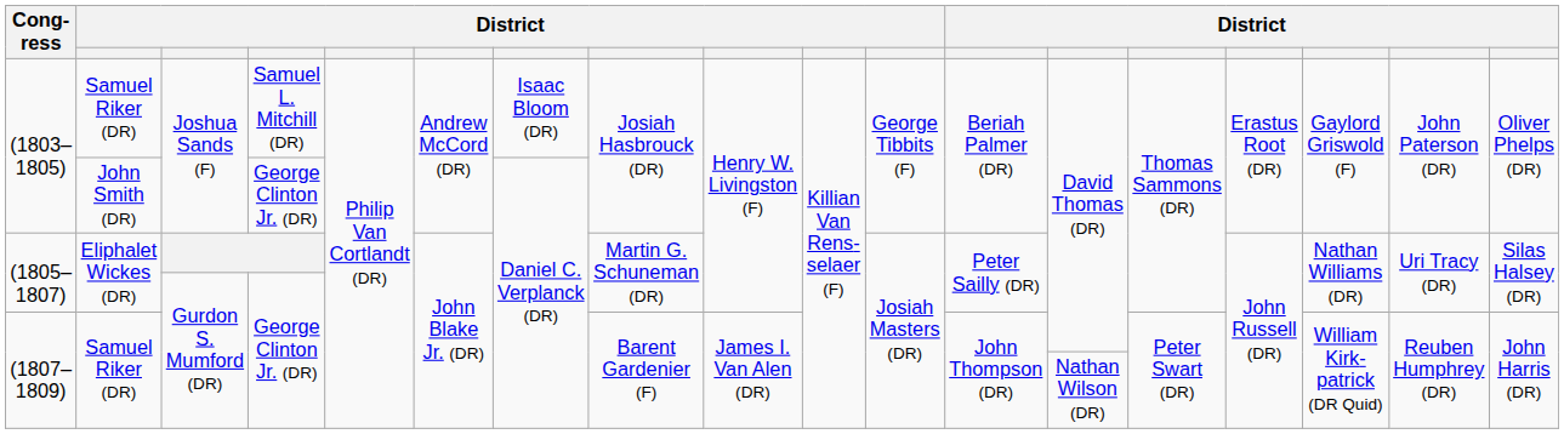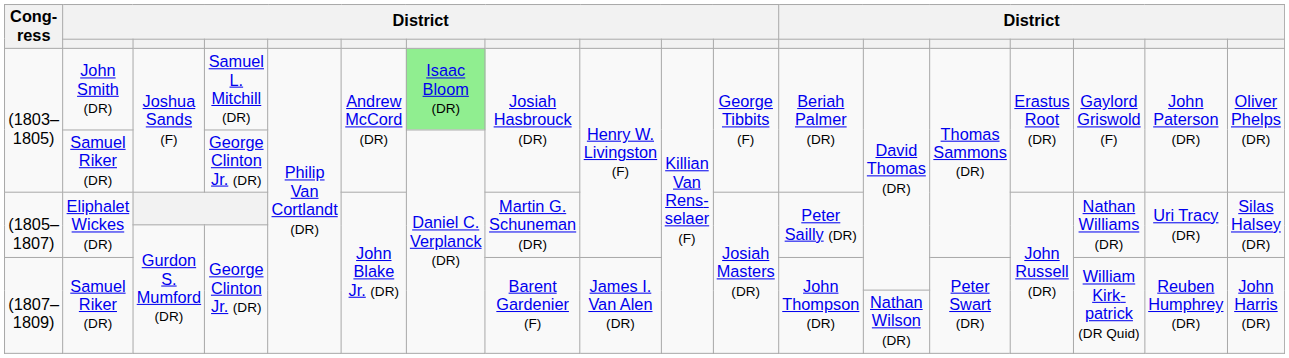(1803–1805) / Samuel L. Mitchill (DR) | column 2: Samuel Riker (DR) -> John Smith (DR)
(1803–1805) / Samuel L. Mitchill (DR) | column 7: no background -> lightgreen background
(1803–1805) / George Clinton Jr. (DR) | column 2: John Smith (DR) -> Samuel Riker (DR)
